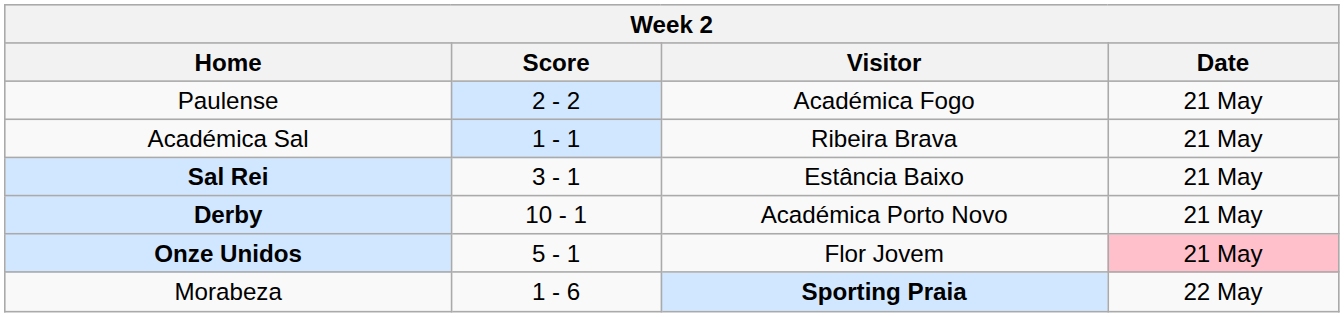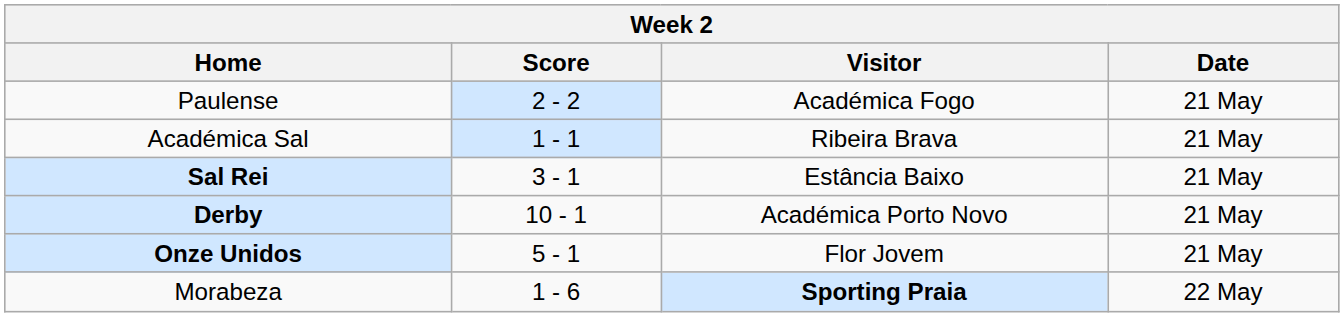Onze Unidos | Date: pink background -> no background
